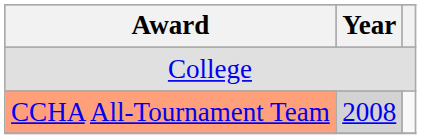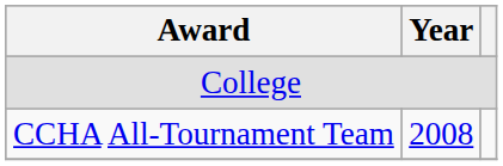CCHA All-Tournament Team | Award: lightsalmon background -> no background
CCHA All-Tournament Team | Year: lightgrey background -> no background
